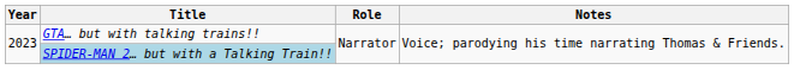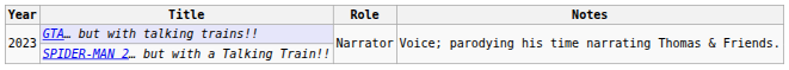GTA… but with talking trains!! | Title: no background -> lavender background
SPIDER-MAN 2… but with a Talking Train!! | Title: lightblue background -> no background
